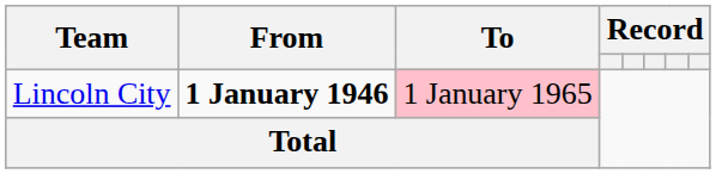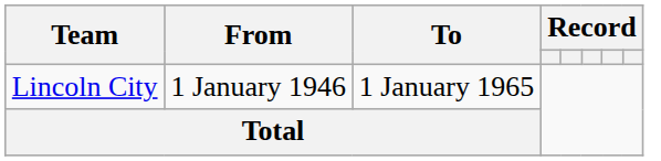Lincoln City | From: bold -> normal
Lincoln City | To: pink background -> no background
